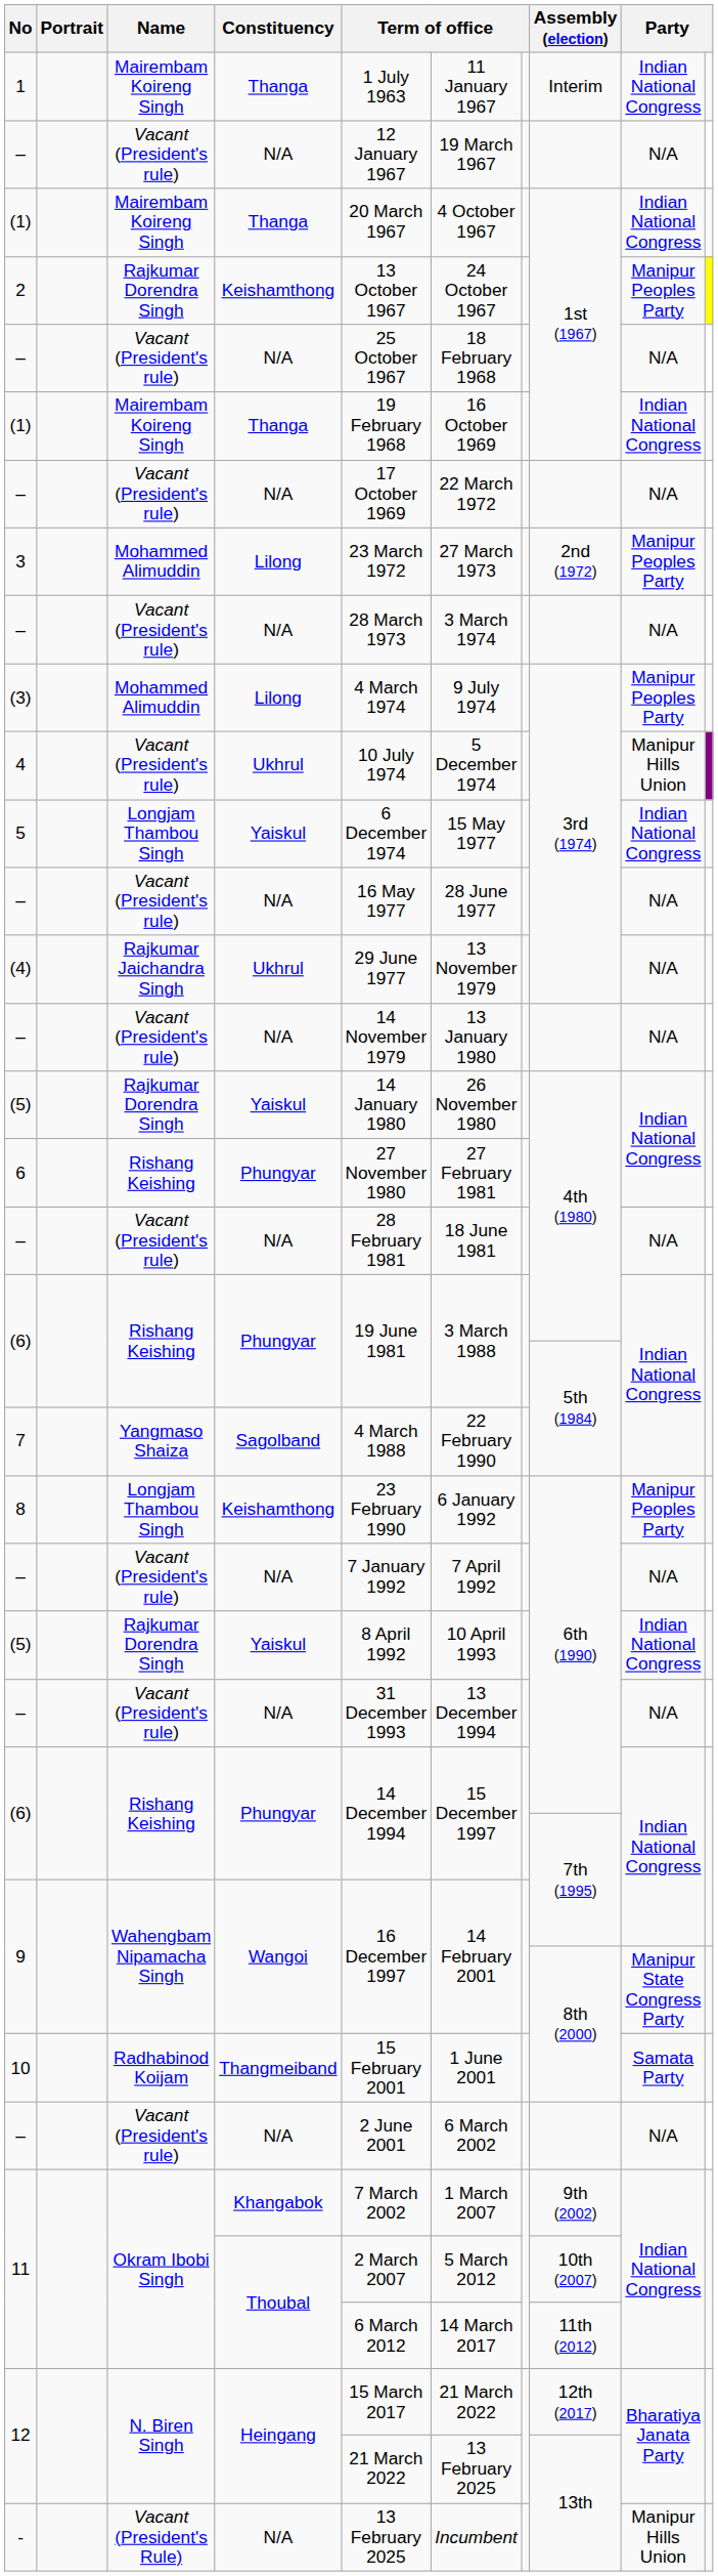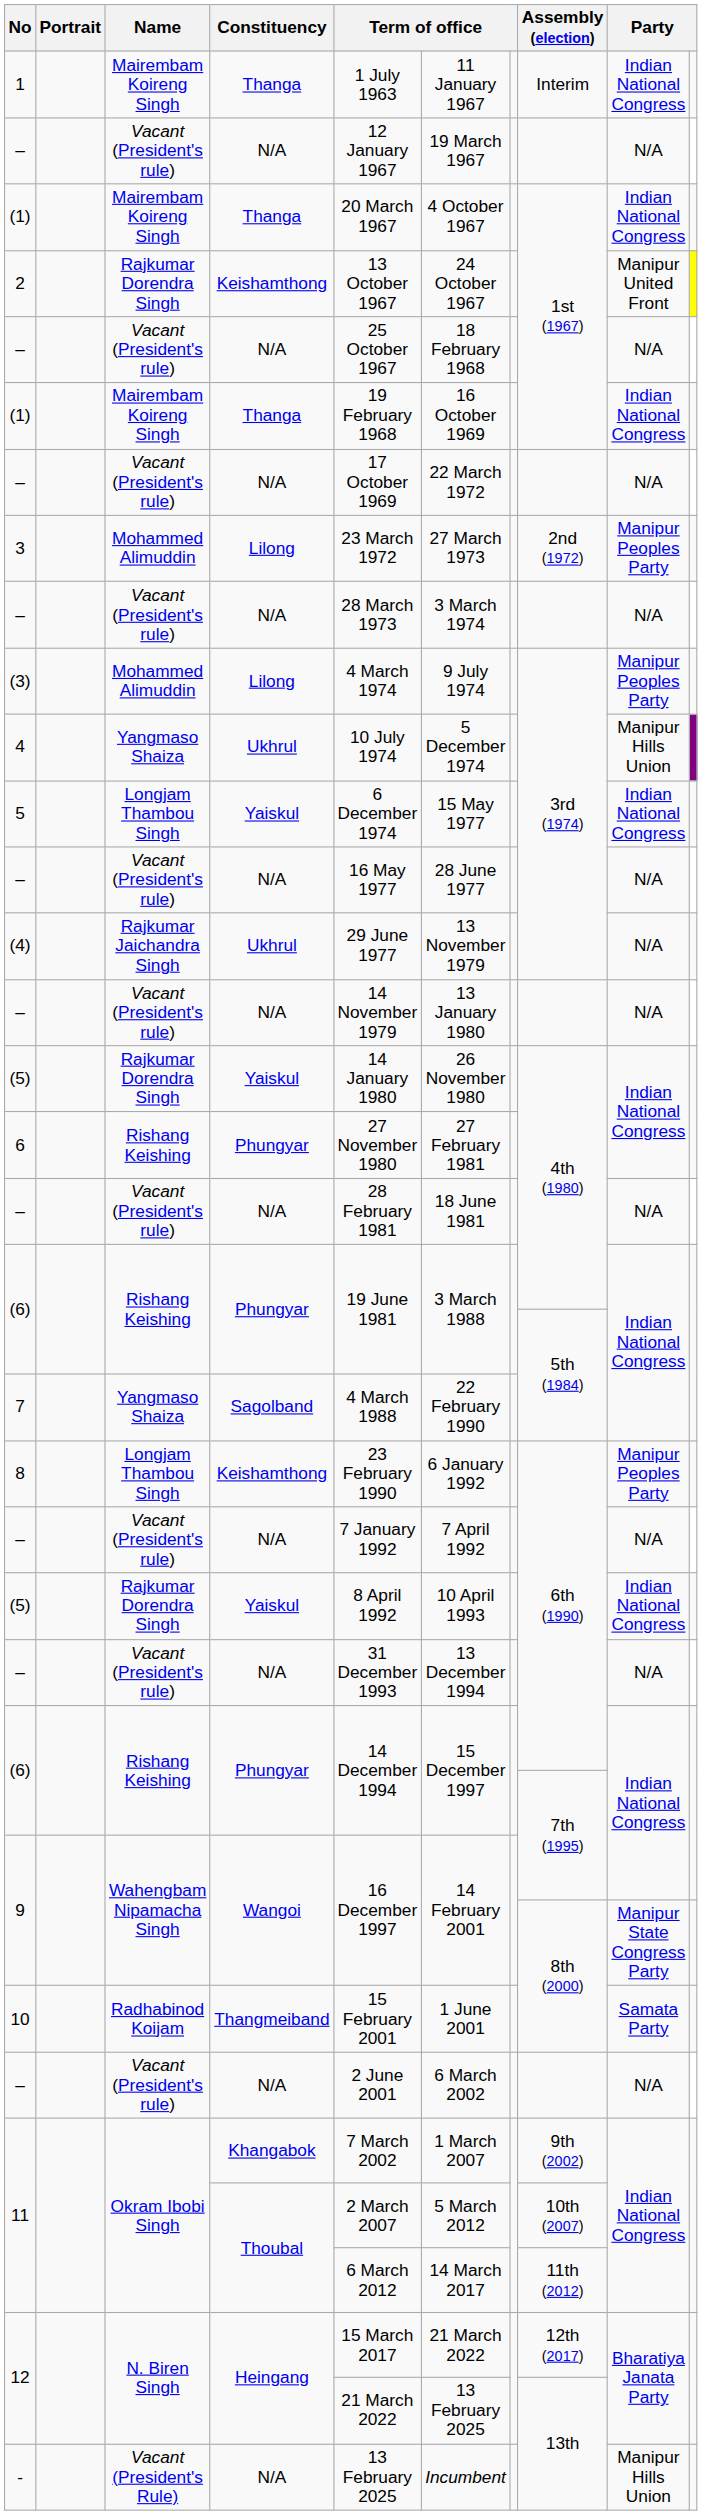2 | column 9: Manipur Peoples Party -> Manipur United Front
4 | Name: Vacant (President's rule) -> Yangmaso Shaiza
